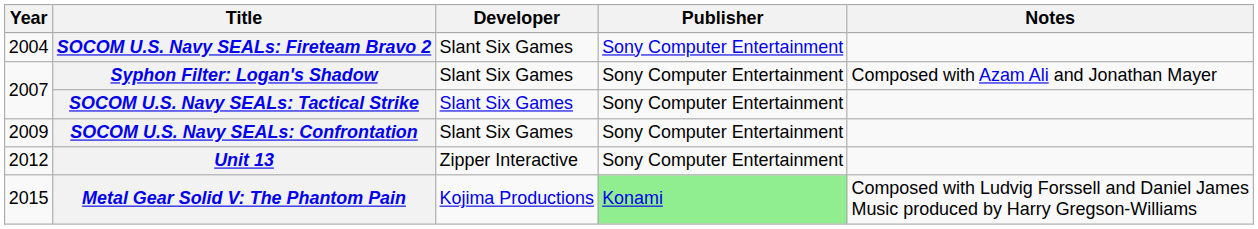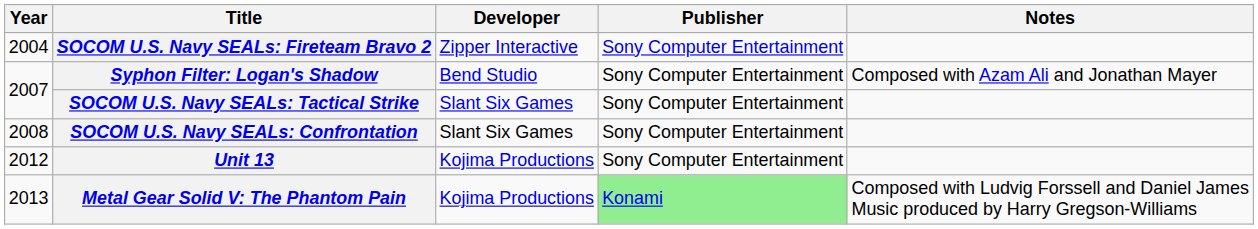SOCOM U.S. Navy SEALs: Fireteam Bravo 2 | Developer: Slant Six Games -> Zipper Interactive
Syphon Filter: Logan's Shadow | Developer: Slant Six Games -> Bend Studio
SOCOM U.S. Navy SEALs: Confrontation | Year: 2009 -> 2008
Unit 13 | Developer: Zipper Interactive -> Kojima Productions
Metal Gear Solid V: The Phantom Pain | Year: 2015 -> 2013
